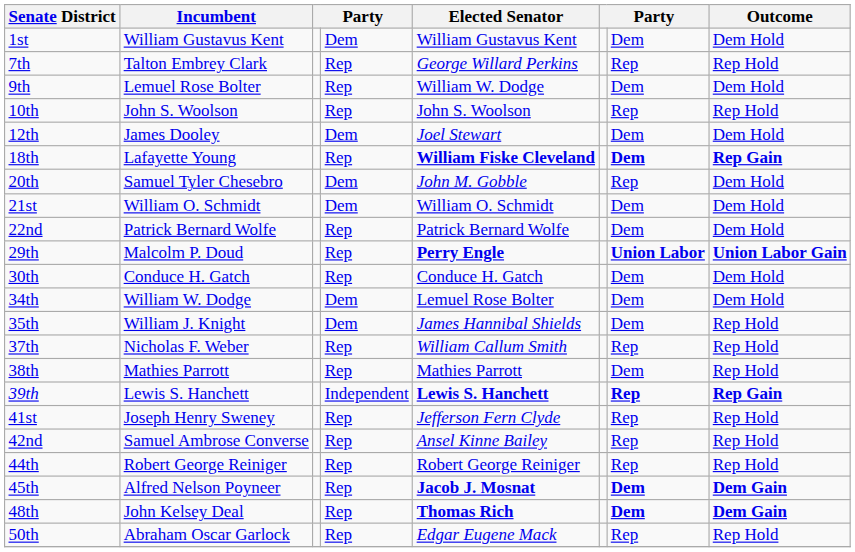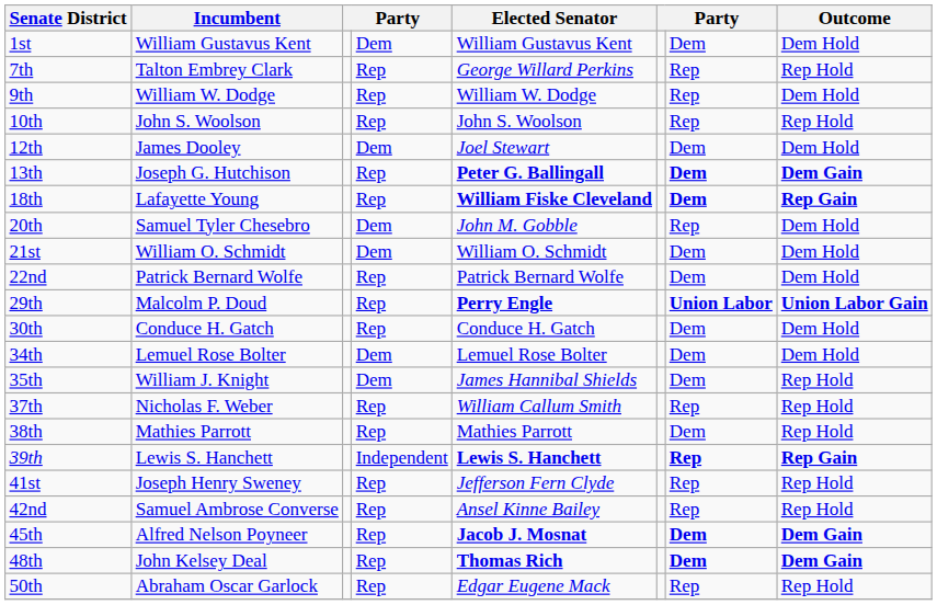9th | Incumbent: Lemuel Rose Bolter -> William W. Dodge
9th | column 7: Dem -> Rep
+ row: 13th | Joseph G. Hutchison | Rep | Peter G. Ballingall | Dem | Dem Gain
34th | Incumbent: William W. Dodge -> Lemuel Rose Bolter
- row: 44th | Robert George Reiniger | Rep | Robert George Reiniger | Rep | Rep Hold
